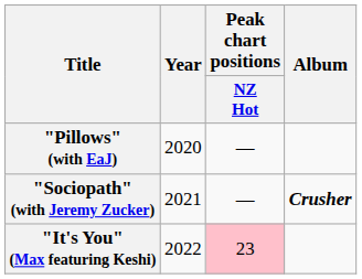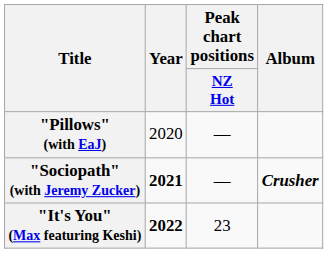"Sociopath" (with Jeremy Zucker) | Year: normal -> bold
"It's You" (Max featuring Keshi) | Year: normal -> bold
"It's You" (Max featuring Keshi) | Peak chart positions / NZ Hot: pink background -> no background
